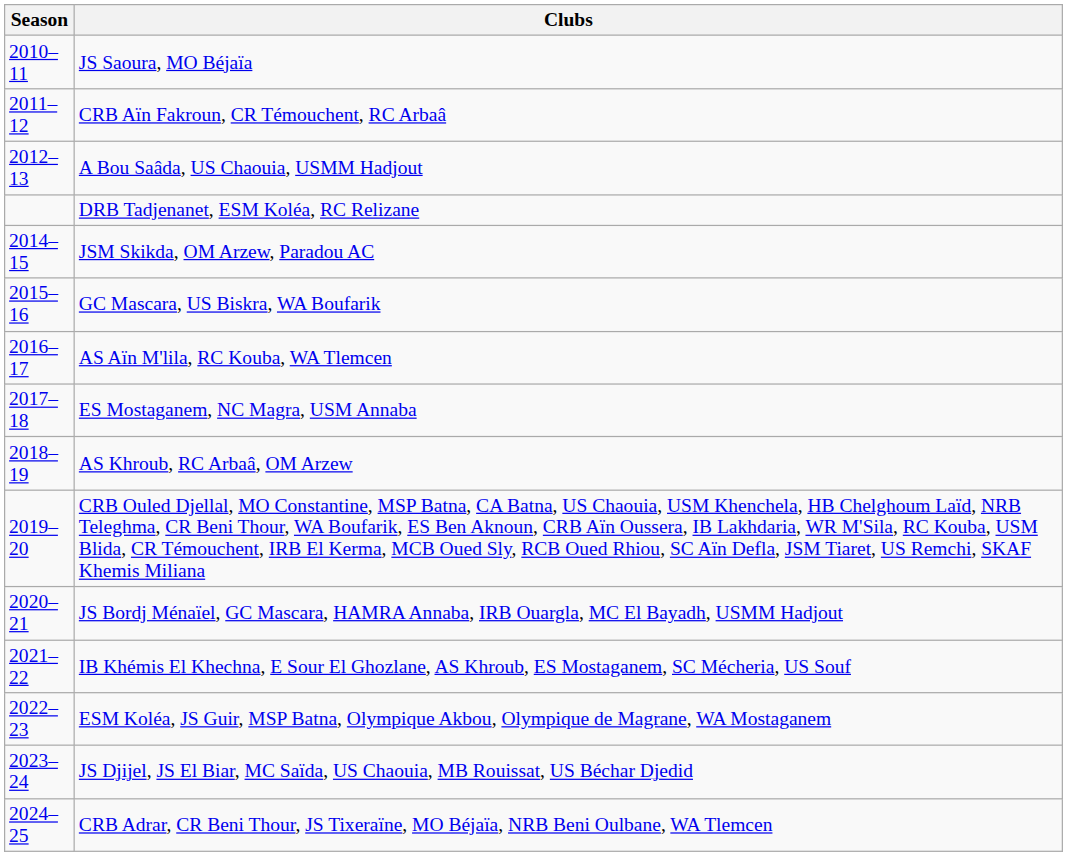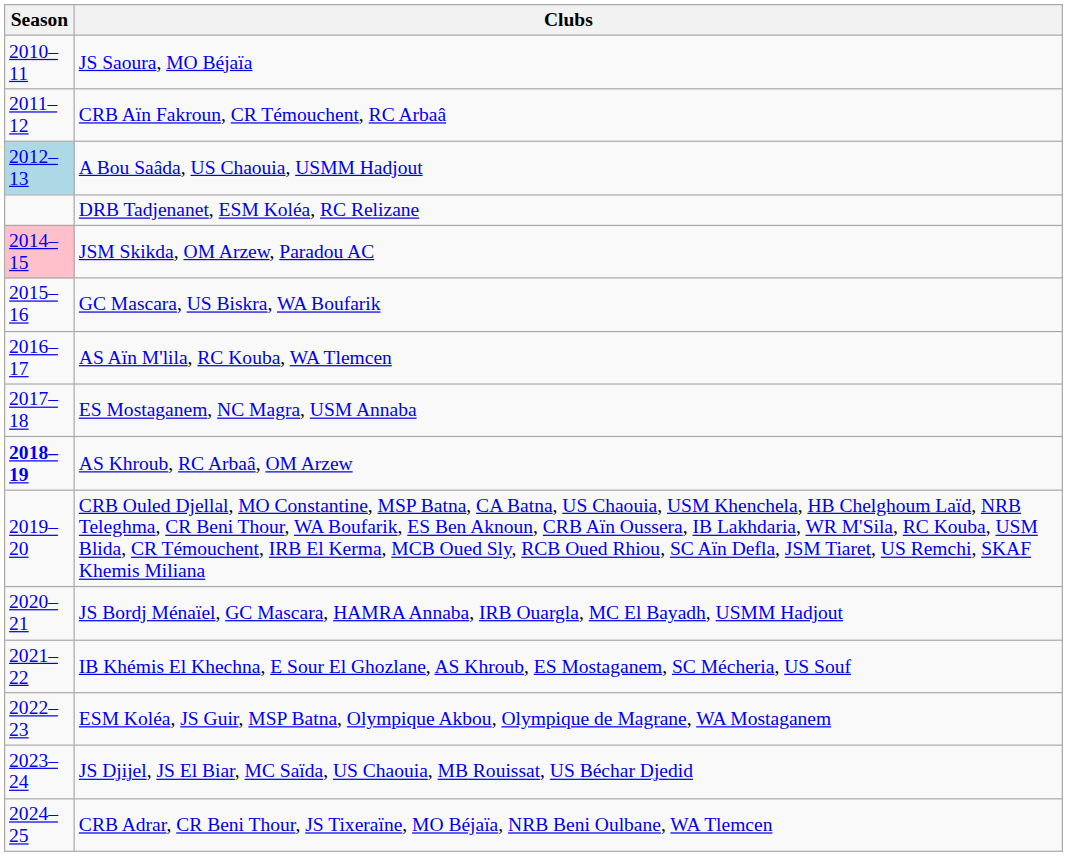A Bou Saâda, US Chaouia, USMM Hadjout | Season: no background -> lightblue background
JSM Skikda, OM Arzew, Paradou AC | Season: no background -> pink background
AS Khroub, RC Arbaâ, OM Arzew | Season: normal -> bold
